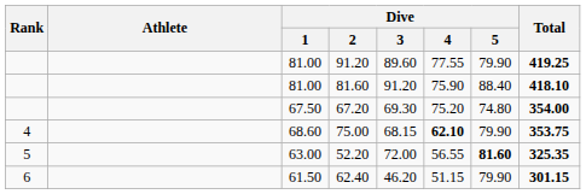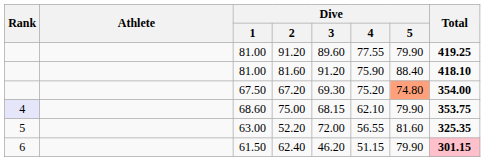67.20 | Dive / 5: no background -> lightsalmon background
75.00 | Rank: no background -> lavender background
75.00 | Dive / 4: bold -> normal
52.20 | Dive / 5: bold -> normal
62.40 | Total: no background -> pink background
